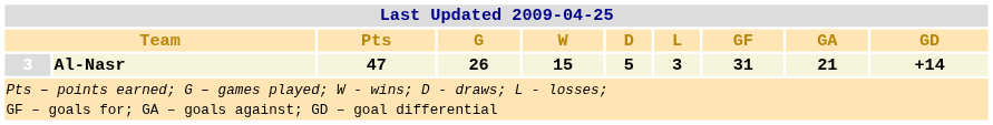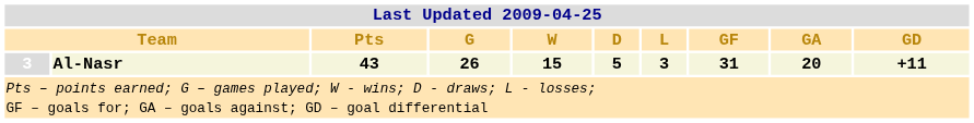row 3 | Pts: 47 -> 43
row 3 | GA: 21 -> 20
row 3 | GD: +14 -> +11
